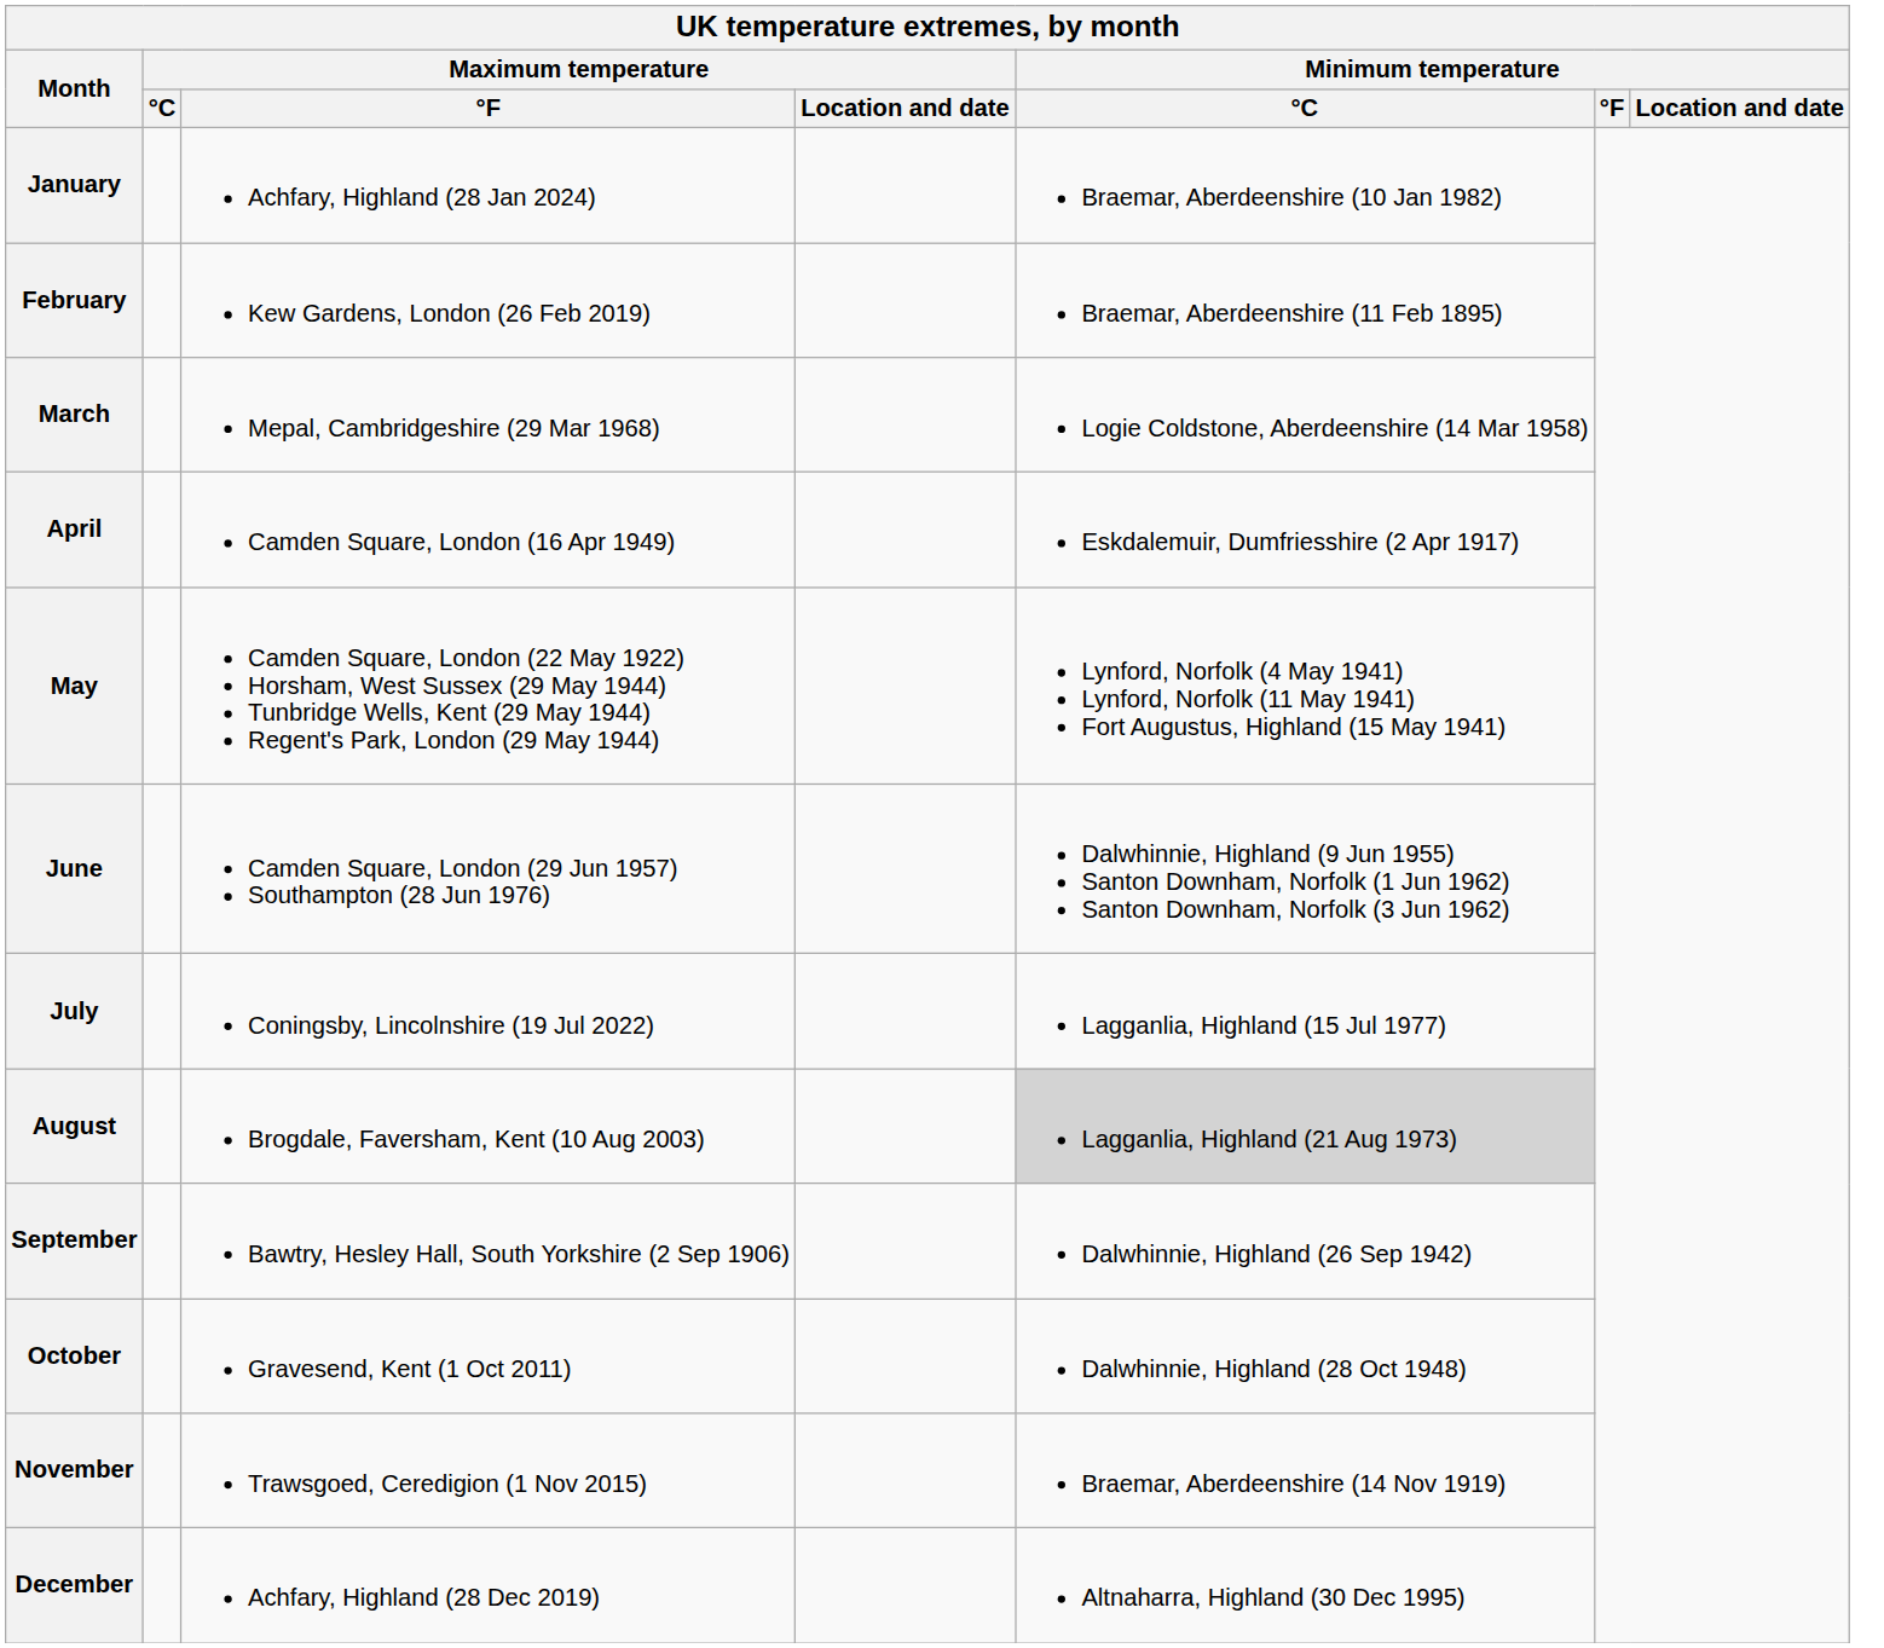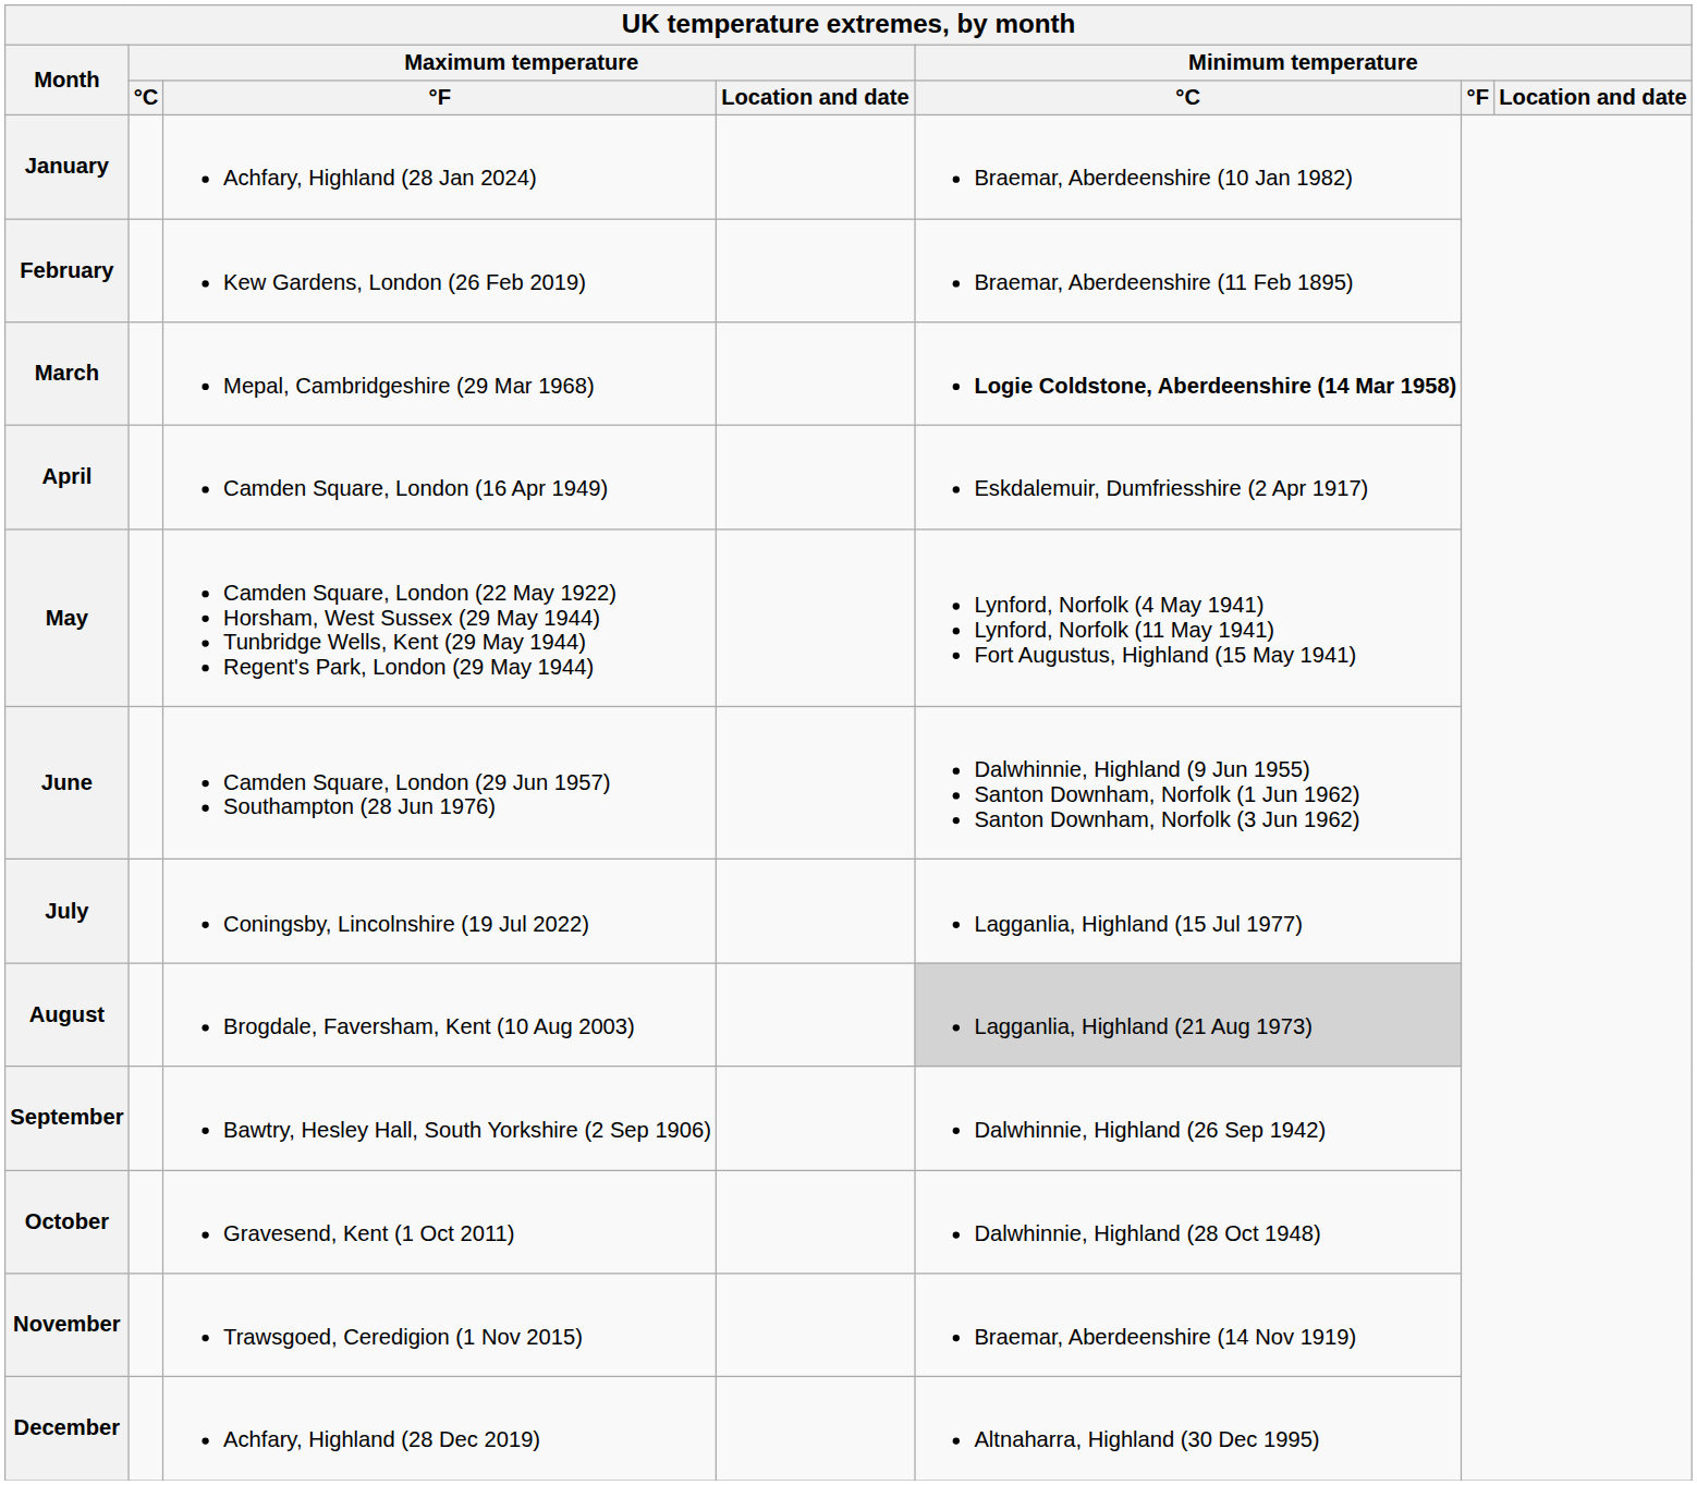March | Minimum temperature / °C: normal -> bold
